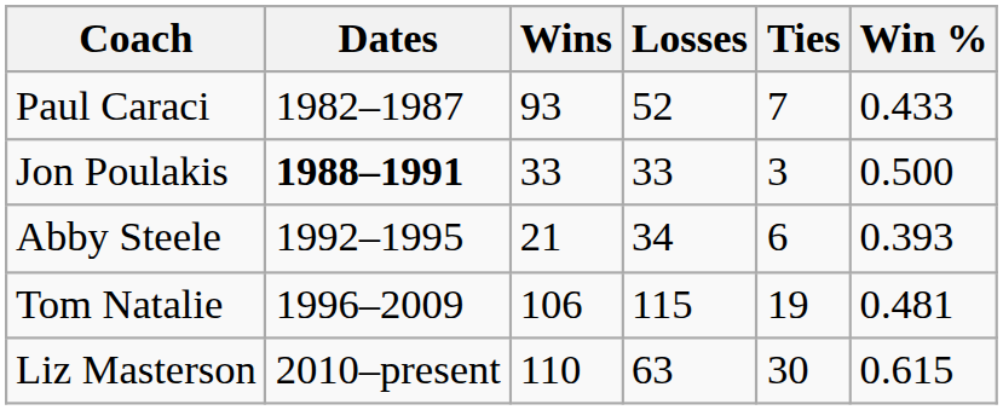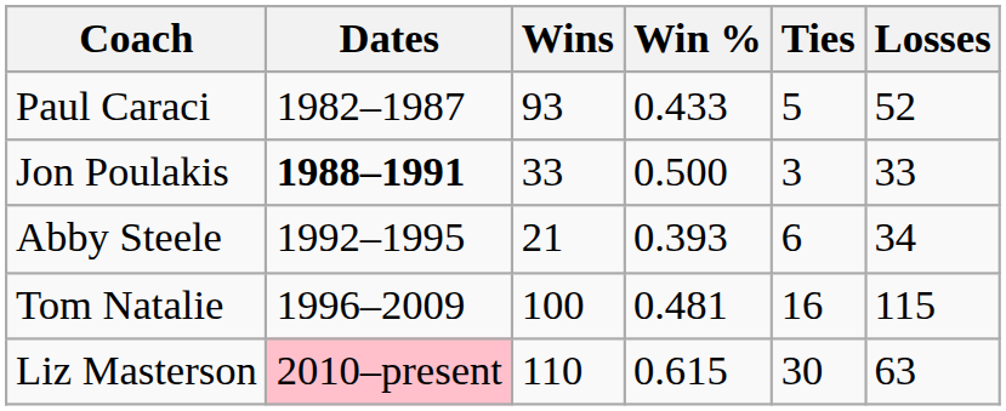columns swapped: Losses <-> Win %
Paul Caraci | Ties: 7 -> 5
Tom Natalie | Wins: 106 -> 100
Tom Natalie | Ties: 19 -> 16
Liz Masterson | Dates: no background -> pink background
